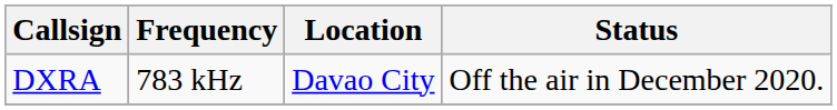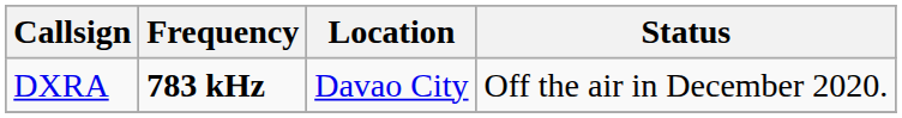DXRA | Frequency: normal -> bold
